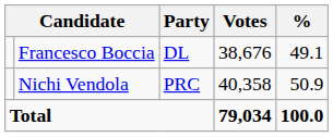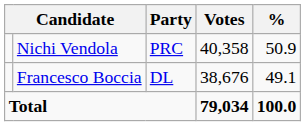rows swapped: Nichi Vendola <-> Francesco Boccia
